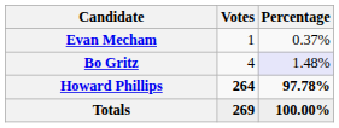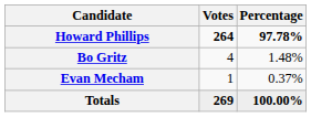rows swapped: Howard Phillips <-> Evan Mecham
Bo Gritz | Percentage: lavender background -> no background
